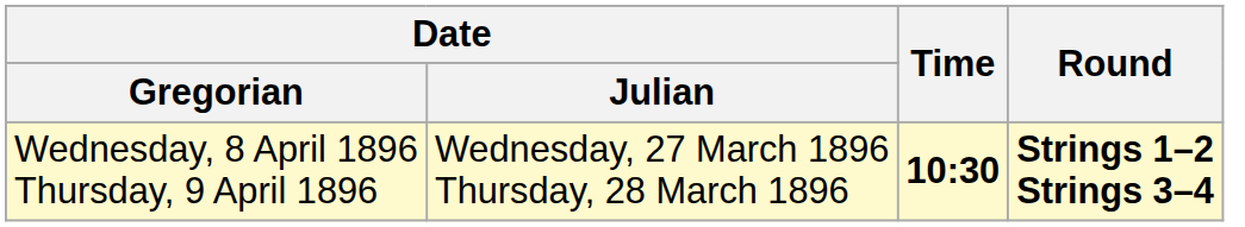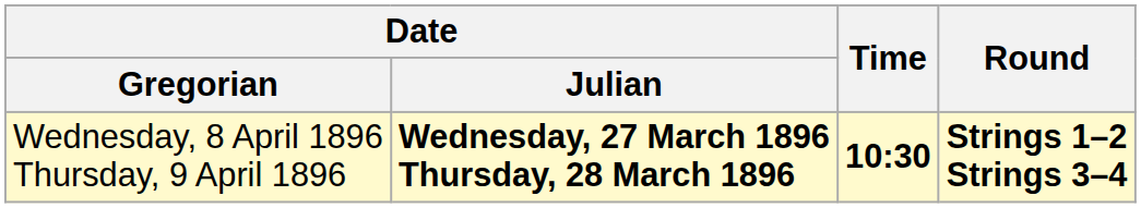Wednesday, 8 April 1896 Thursday, 9 April 1896 | Date / Julian: normal -> bold
